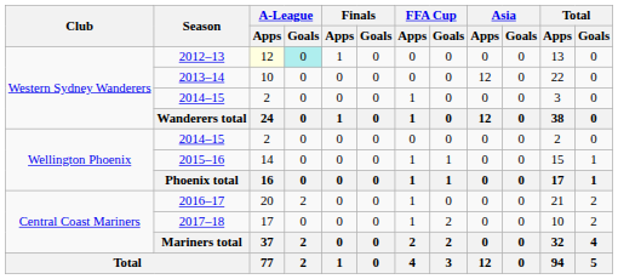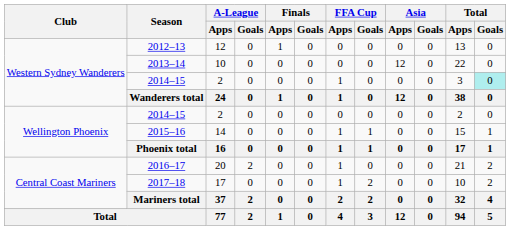2012–13 | A-League / Apps: lightyellow background -> no background
2012–13 | A-League / Goals: paleturquoise background -> no background
Western Sydney Wanderers / 2014–15 | Total / Goals: no background -> paleturquoise background
